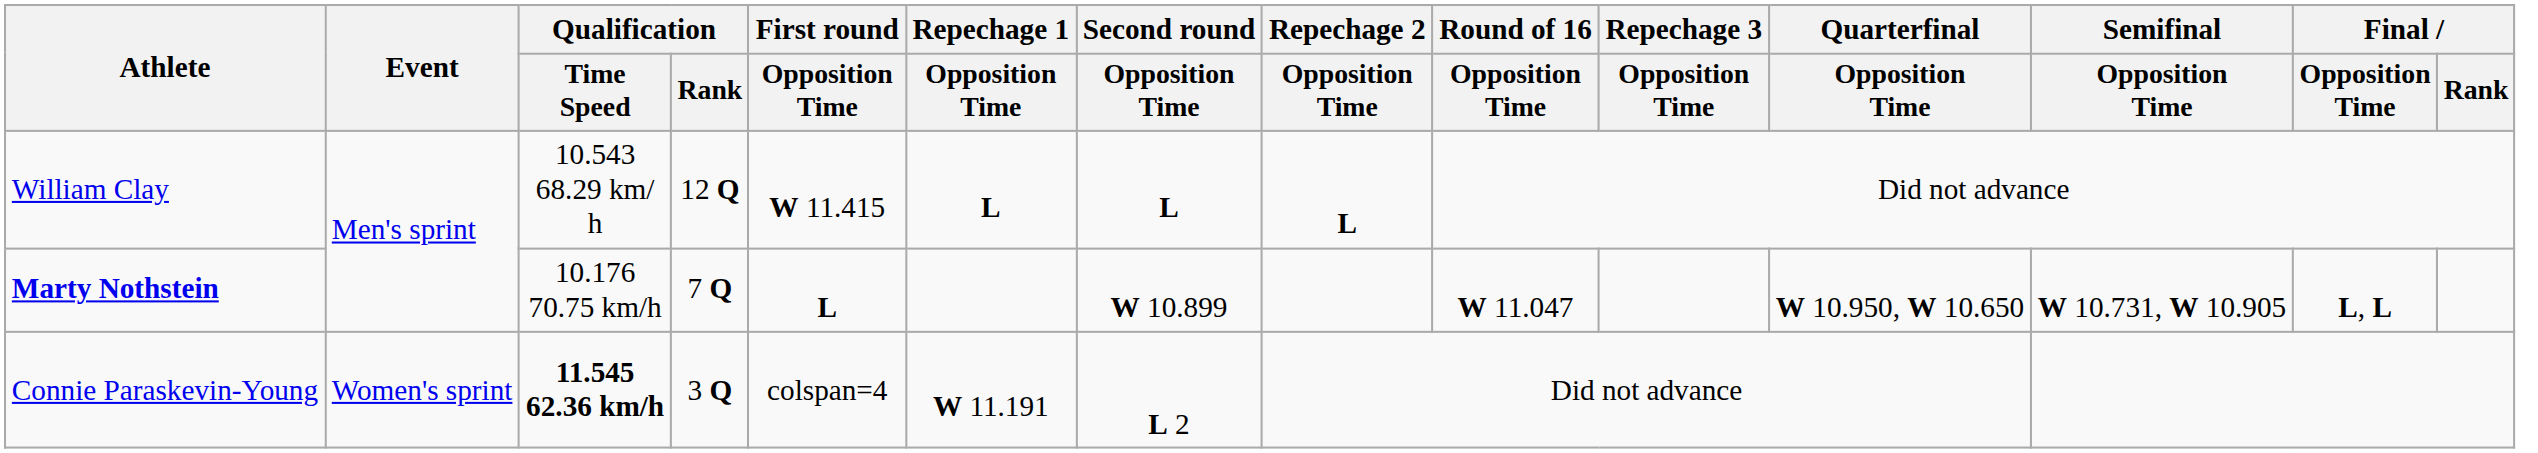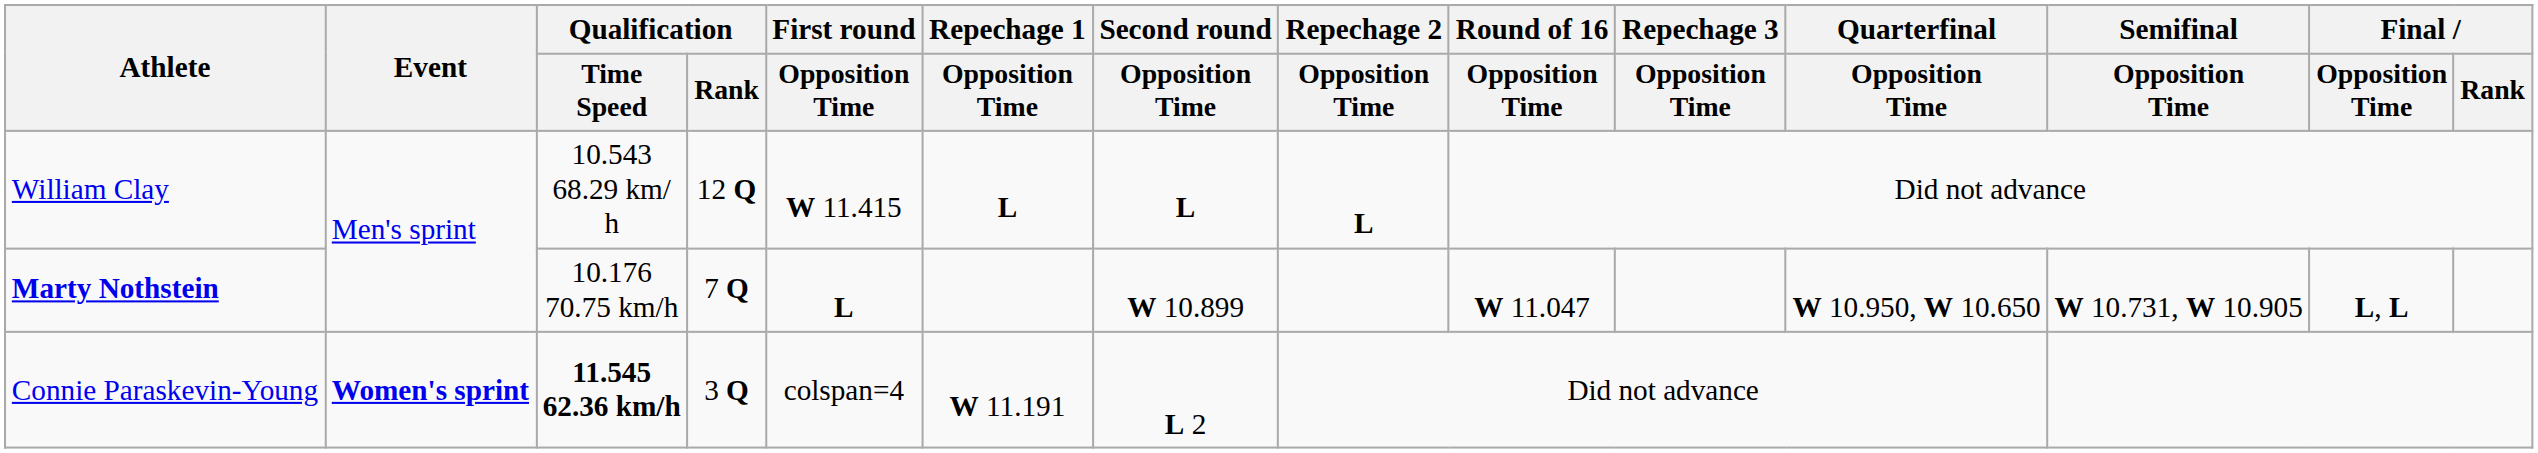Connie Paraskevin-Young | Event: normal -> bold
